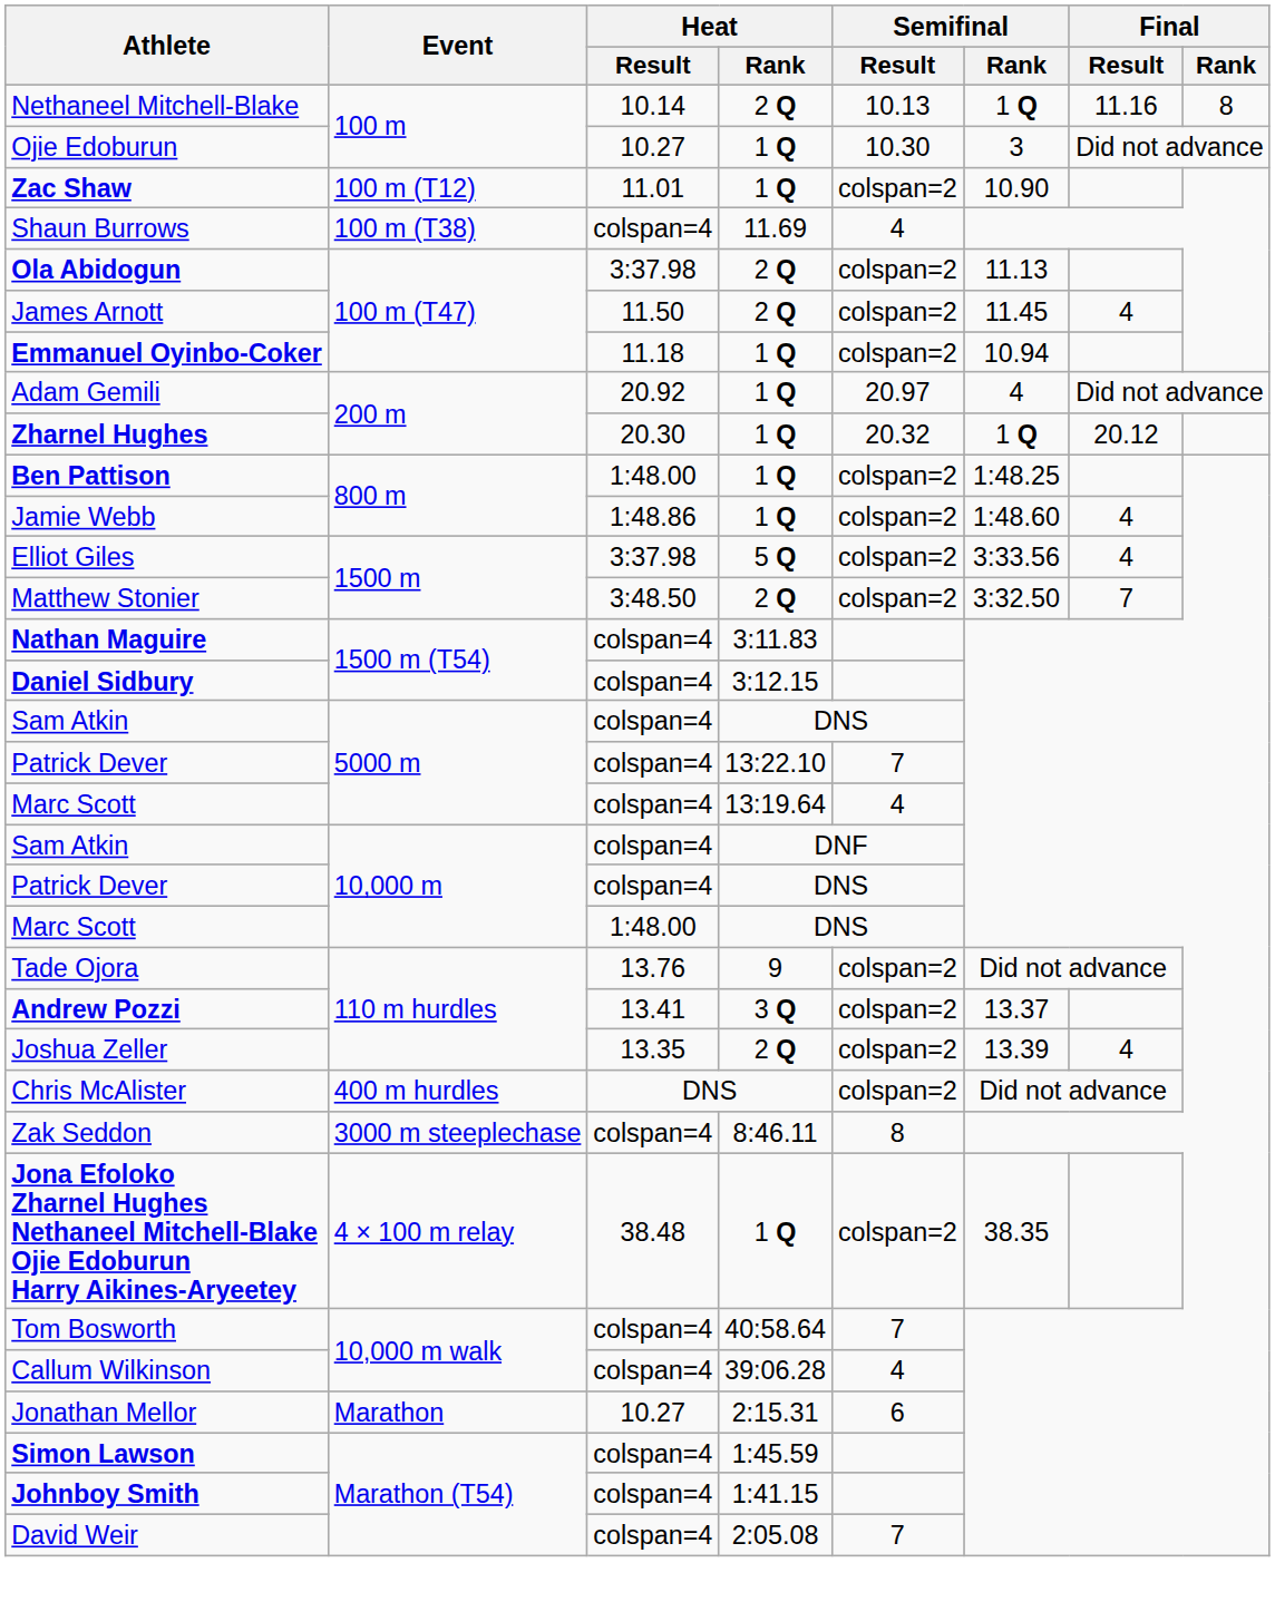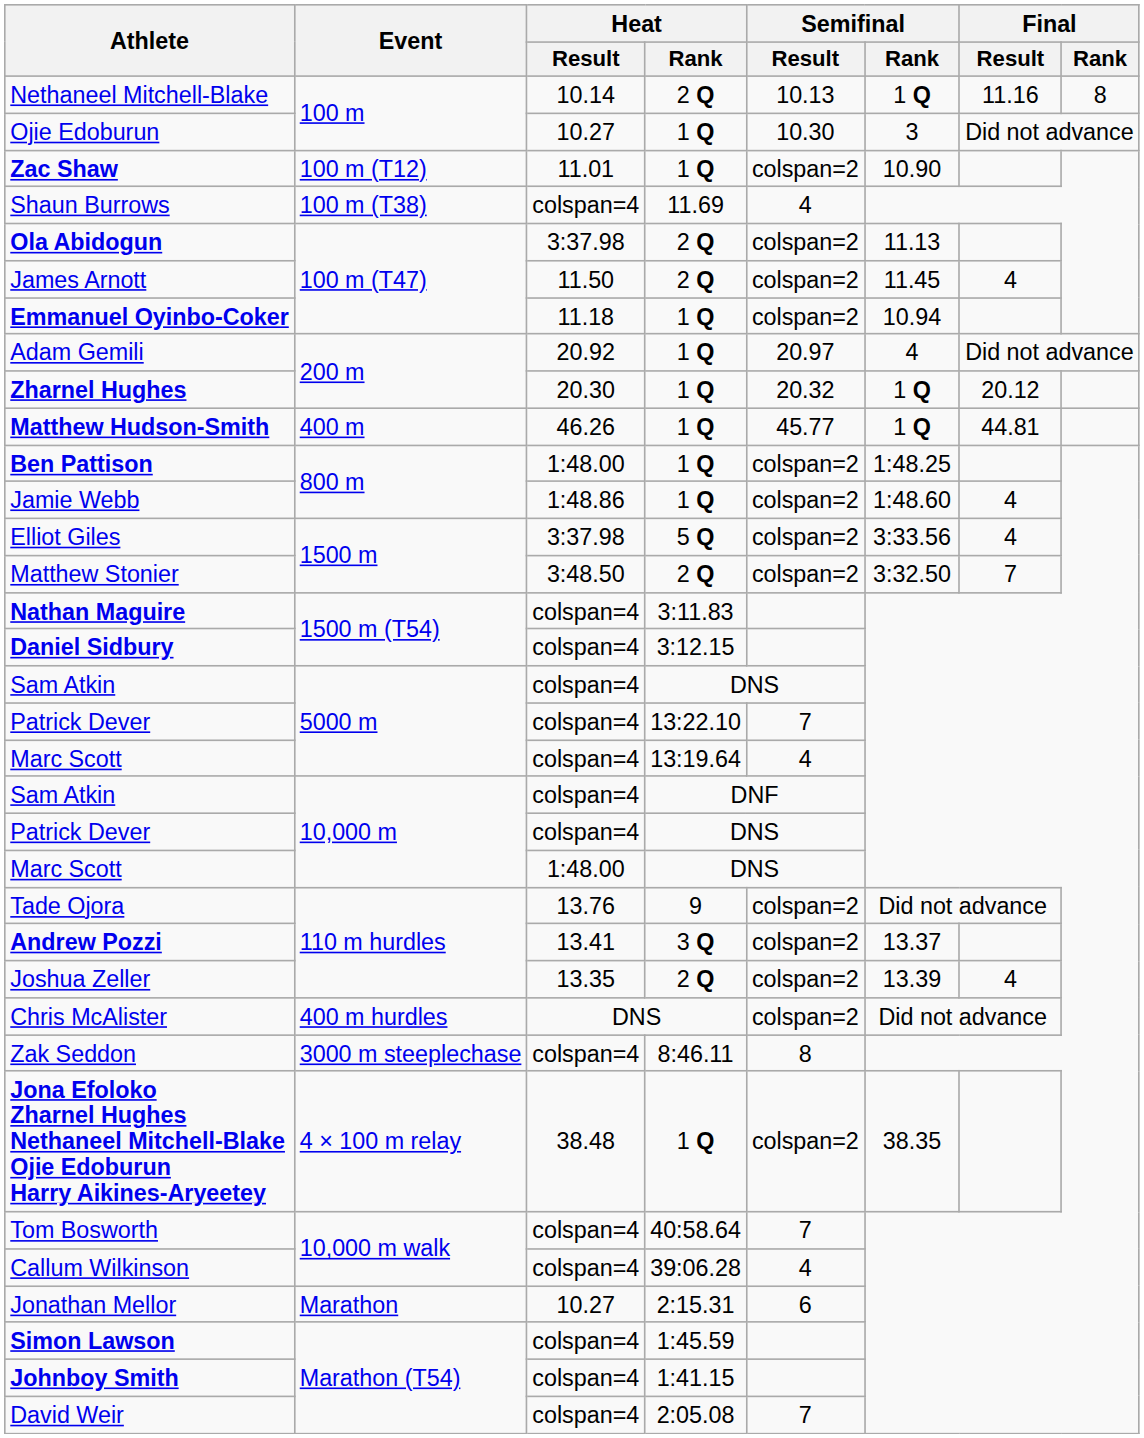+ row: Matthew Hudson-Smith | 400 m | 46.26 | 1 Q | 45.77 | 1 Q | 44.81
